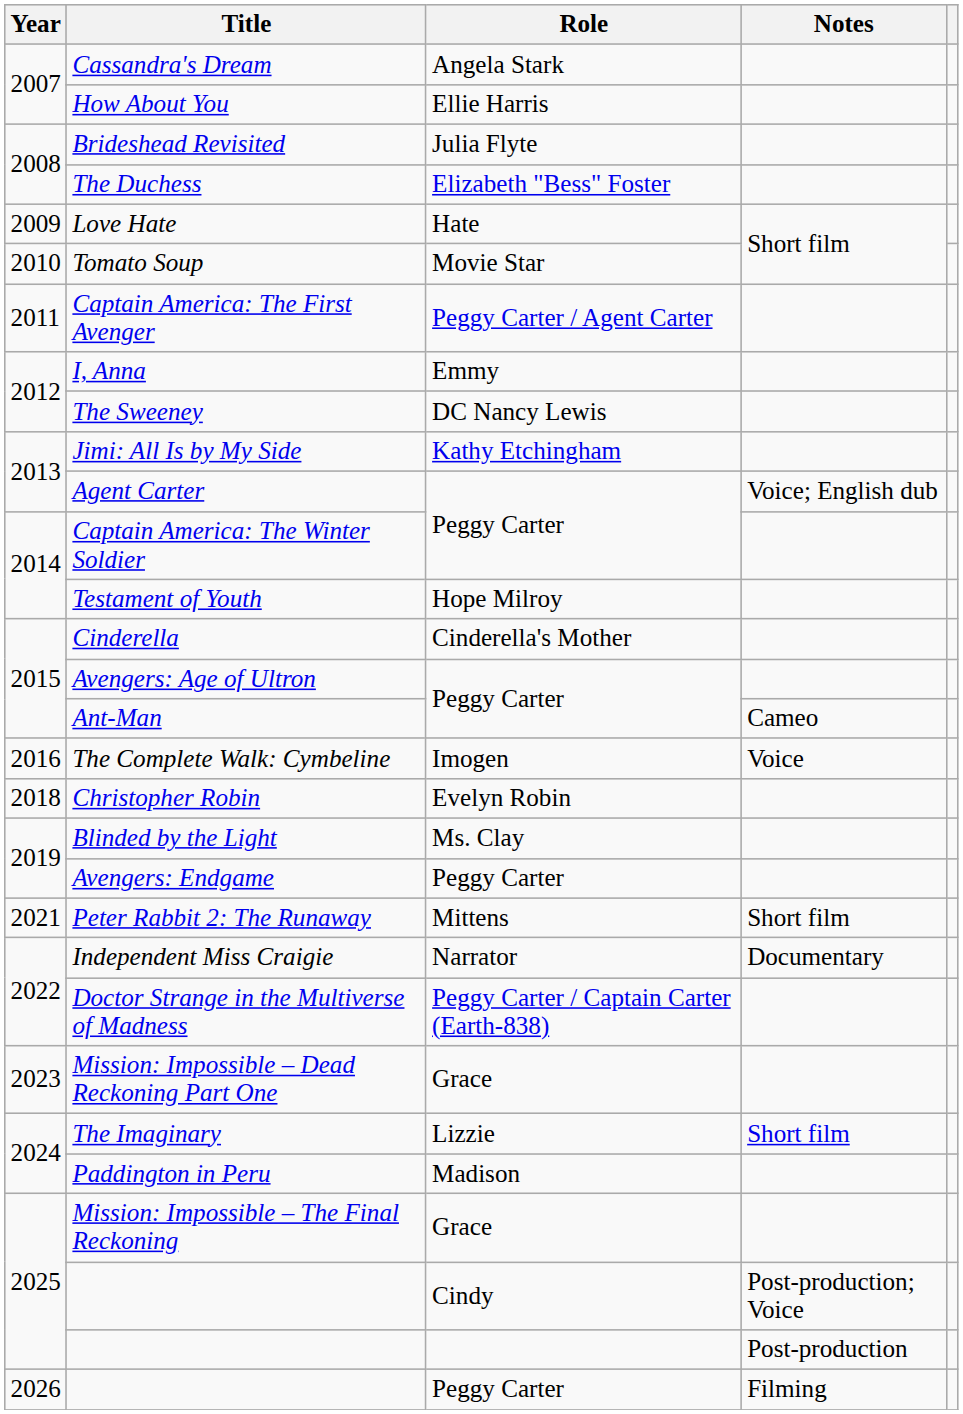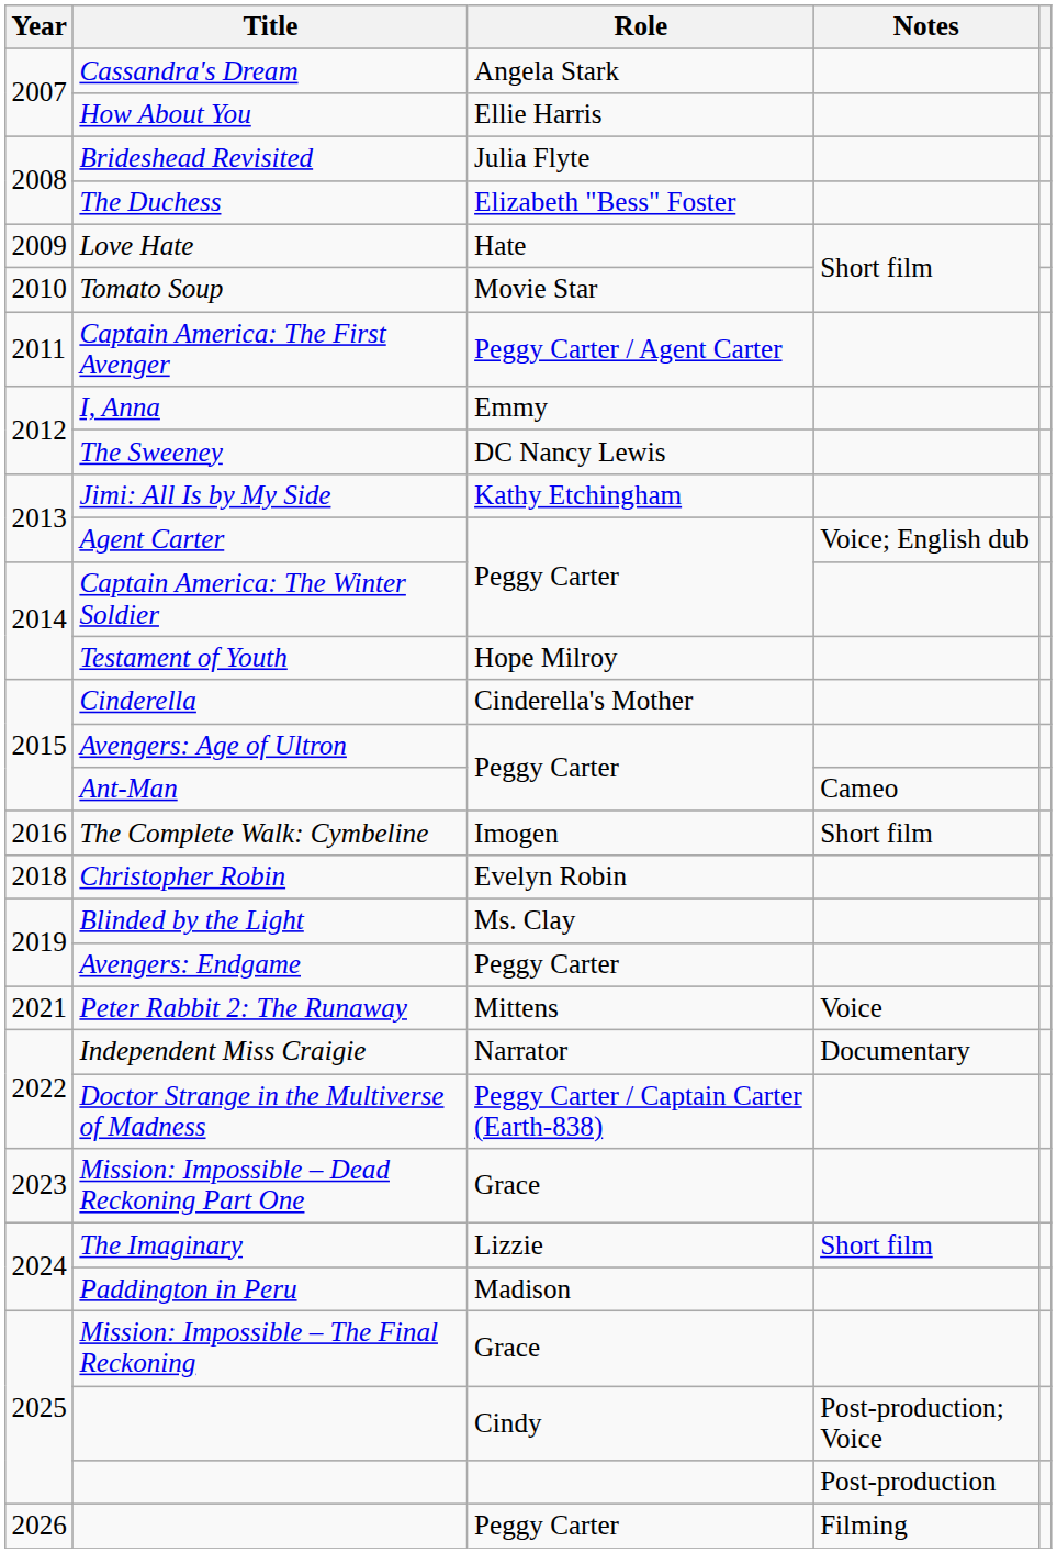The Complete Walk: Cymbeline | Notes: Voice -> Short film
Peter Rabbit 2: The Runaway | Notes: Short film -> Voice
